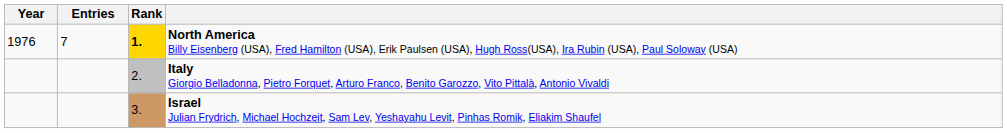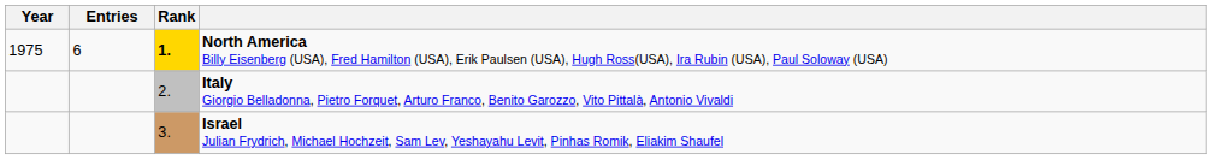row 2 | Year: 1976 -> 1975
row 2 | Entries: 7 -> 6
